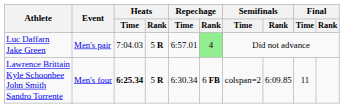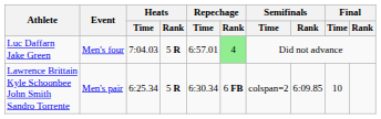Luc Daffarn Jake Green | Event: Men's pair -> Men's four
Lawrence Brittain Kyle Schoonbee John Smith Sandro Torrente | Event: Men's four -> Men's pair
Lawrence Brittain Kyle Schoonbee John Smith Sandro Torrente | Heats / Time: bold -> normal
Lawrence Brittain Kyle Schoonbee John Smith Sandro Torrente | Final / Time: 11 -> 10
